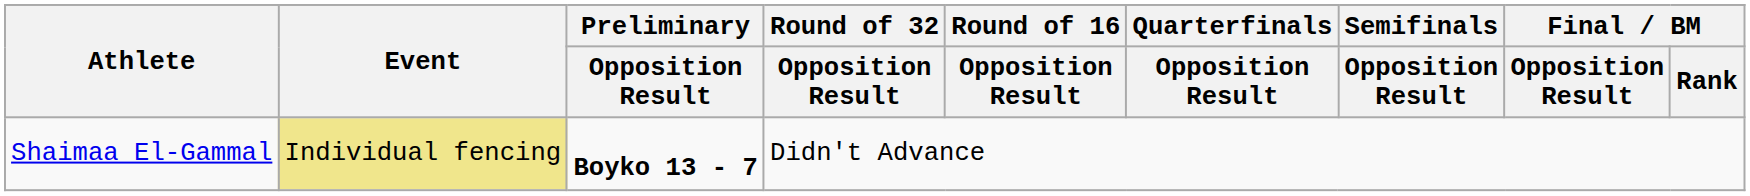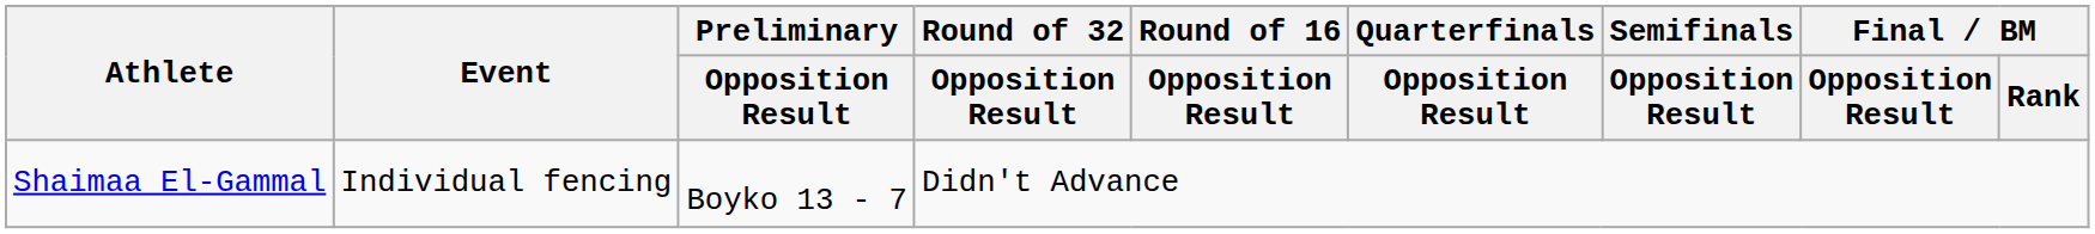Shaimaa El-Gammal | Event: khaki background -> no background
Shaimaa El-Gammal | Preliminary / Opposition Result: bold -> normal
